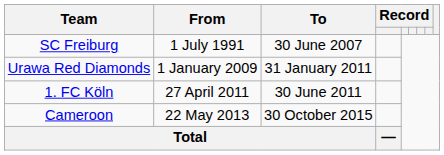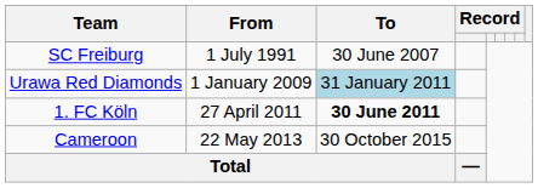Urawa Red Diamonds | To: no background -> lightblue background
1. FC Köln | To: normal -> bold
